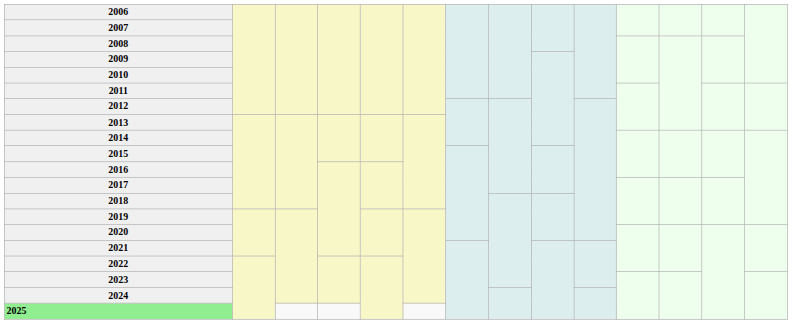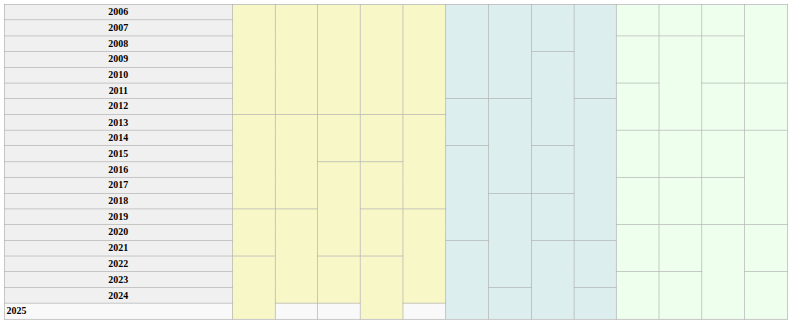2025 | 2006: lightgreen background -> no background
